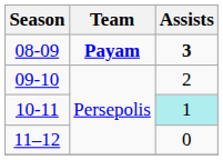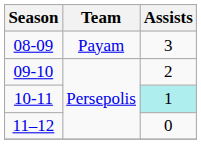08-09 | Team: bold -> normal
08-09 | Assists: bold -> normal
